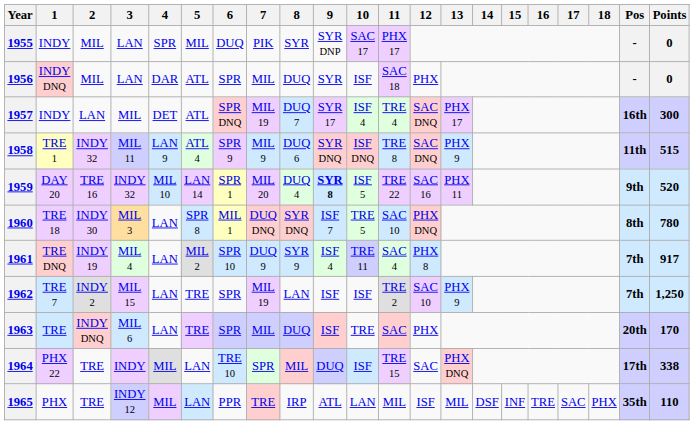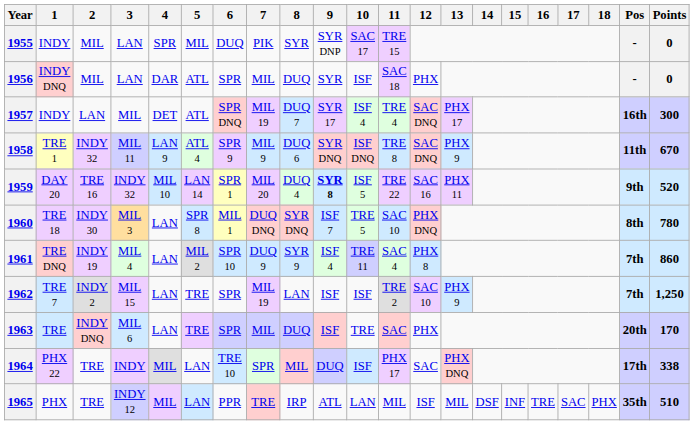1955 | 11: PHX 17 -> TRE 15
1958 | Points: 515 -> 670
1961 | Points: 917 -> 860
1964 | 11: TRE 15 -> PHX 17
1965 | Points: 110 -> 510
